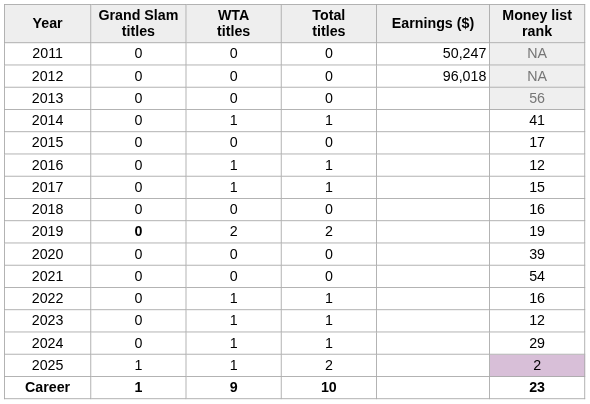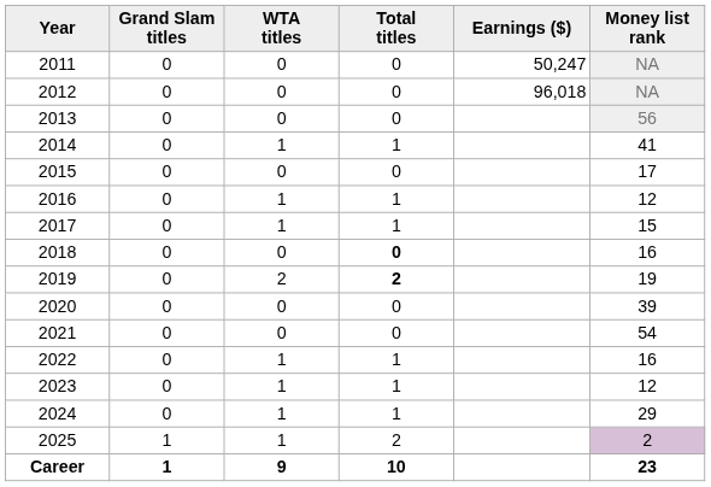2018 | column 4: normal -> bold
2019 | column 2: bold -> normal
2019 | column 4: normal -> bold
